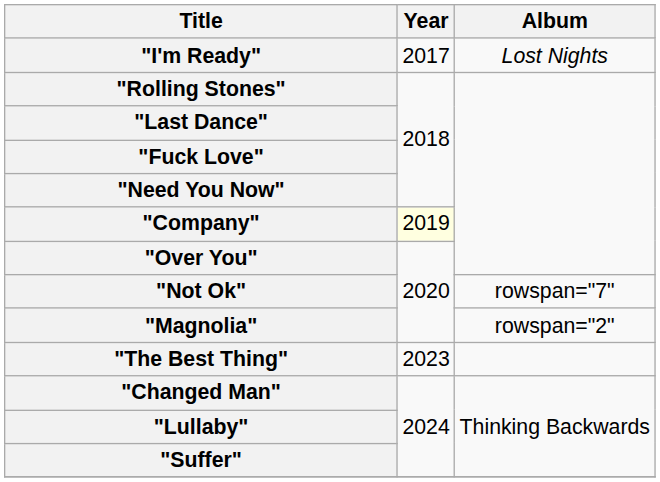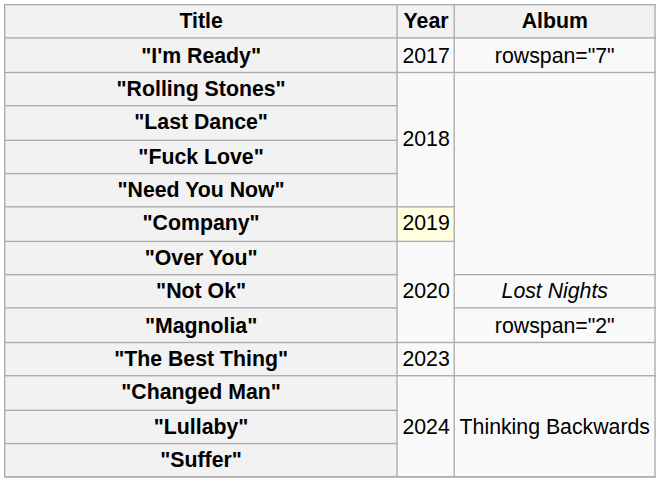"I'm Ready" | Album: Lost Nights -> rowspan="7"
"Not Ok" | Album: rowspan="7" -> Lost Nights
